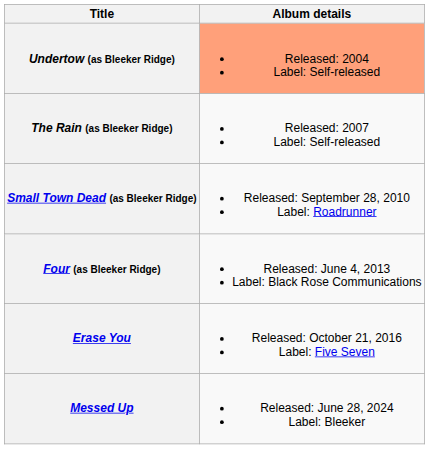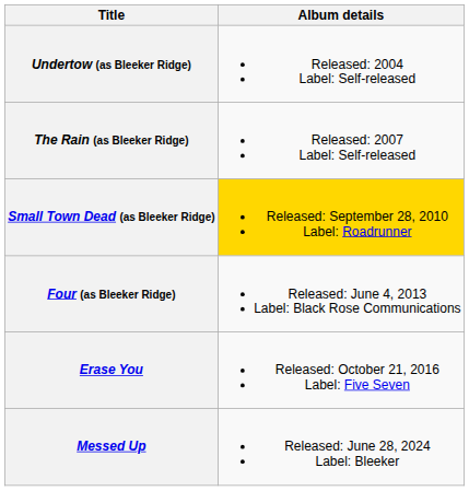Undertow (as Bleeker Ridge) | Album details: lightsalmon background -> no background
Small Town Dead (as Bleeker Ridge) | Album details: no background -> gold background
